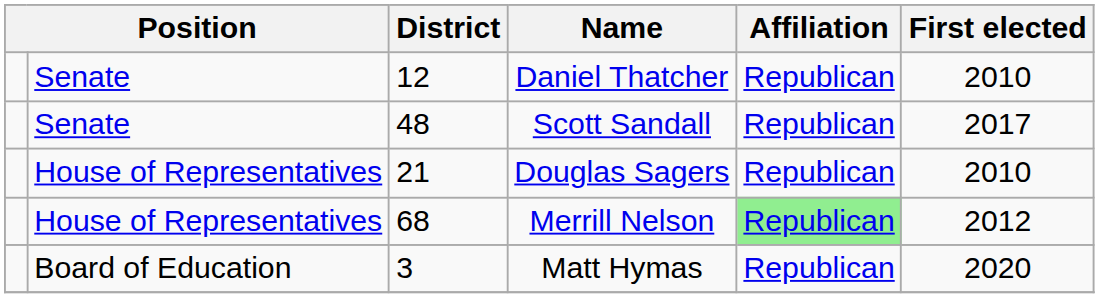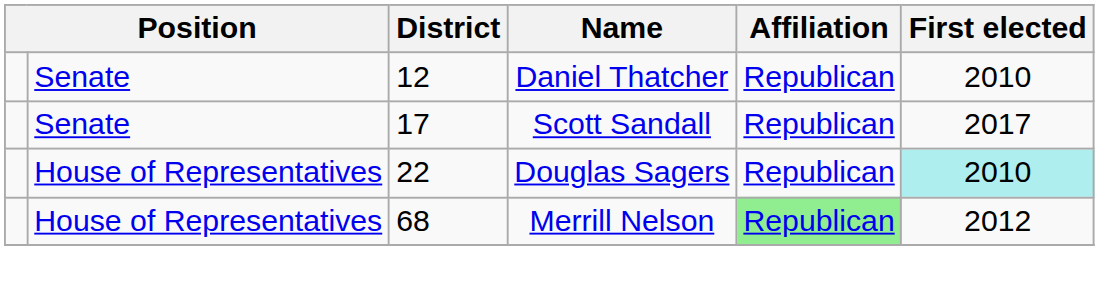Scott Sandall | District: 48 -> 17
Douglas Sagers | District: 21 -> 22
Douglas Sagers | First elected: no background -> paleturquoise background
- row: Board of Education | 3 | Matt Hymas | Republican | 2020
